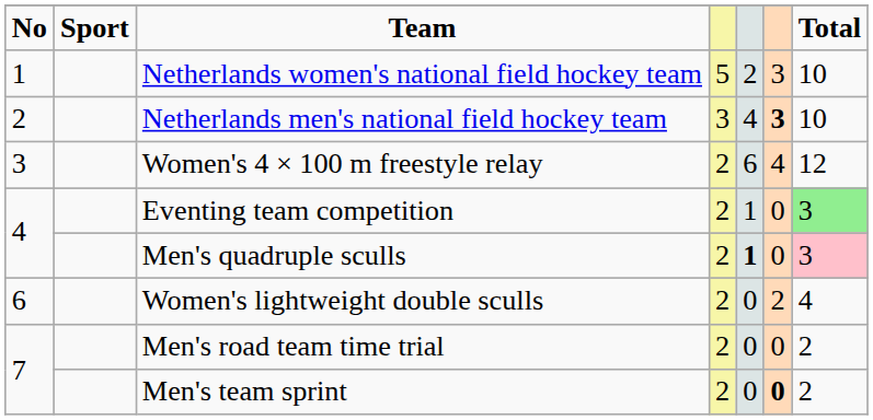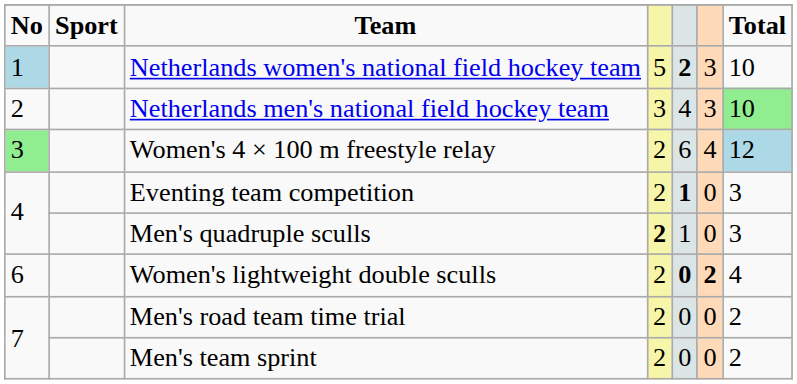Netherlands women's national field hockey team | No: no background -> lightblue background
Netherlands women's national field hockey team | column 5: normal -> bold
Netherlands men's national field hockey team | column 6: bold -> normal
Netherlands men's national field hockey team | Total: no background -> lightgreen background
Women's 4 × 100 m freestyle relay | No: no background -> lightgreen background
Women's 4 × 100 m freestyle relay | Total: no background -> lightblue background
Eventing team competition | column 5: normal -> bold
Eventing team competition | Total: lightgreen background -> no background
Men's quadruple sculls | column 4: normal -> bold
Men's quadruple sculls | column 5: bold -> normal
Men's quadruple sculls | Total: pink background -> no background
Women's lightweight double sculls | column 5: normal -> bold
Women's lightweight double sculls | column 6: normal -> bold
Men's team sprint | column 6: bold -> normal
